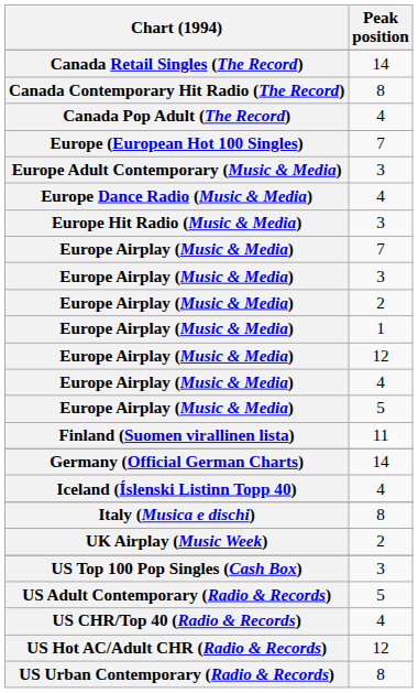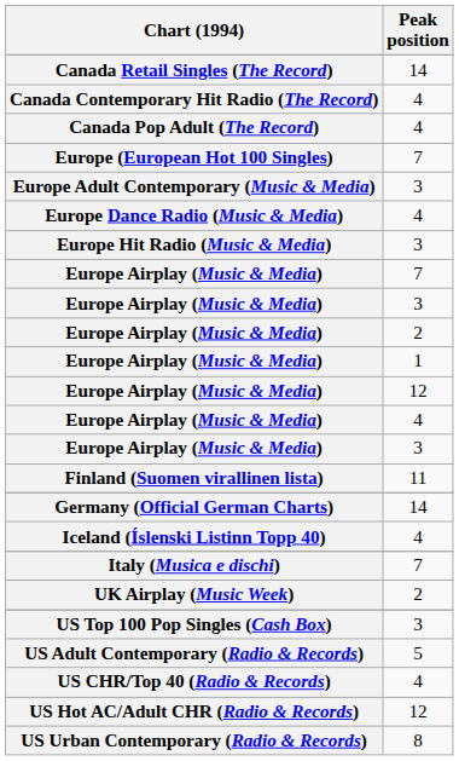row 3 | Peak position: 8 -> 4
row 15 | Peak position: 5 -> 3
row 19 | Peak position: 8 -> 7
